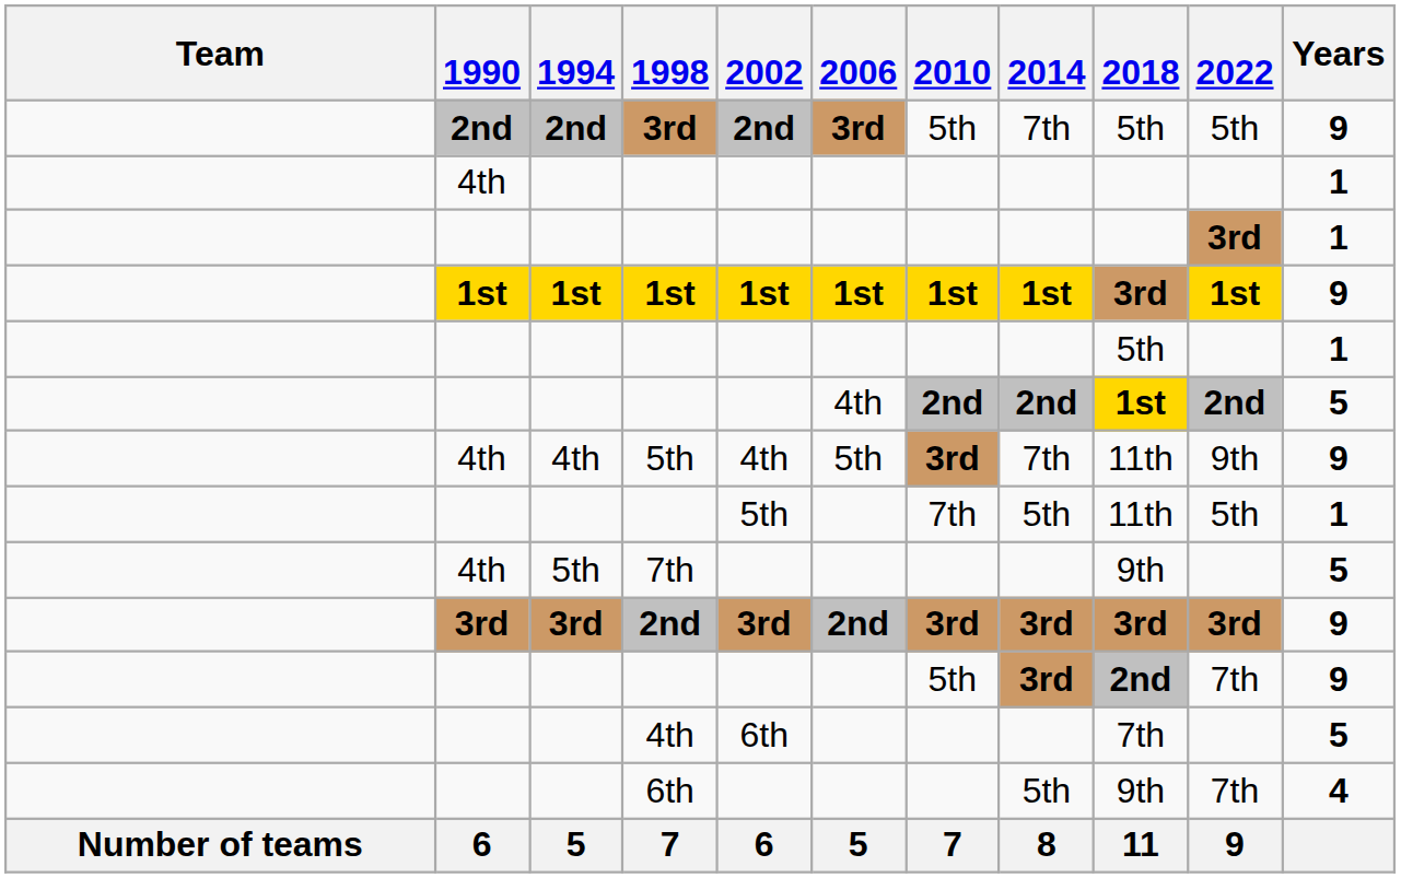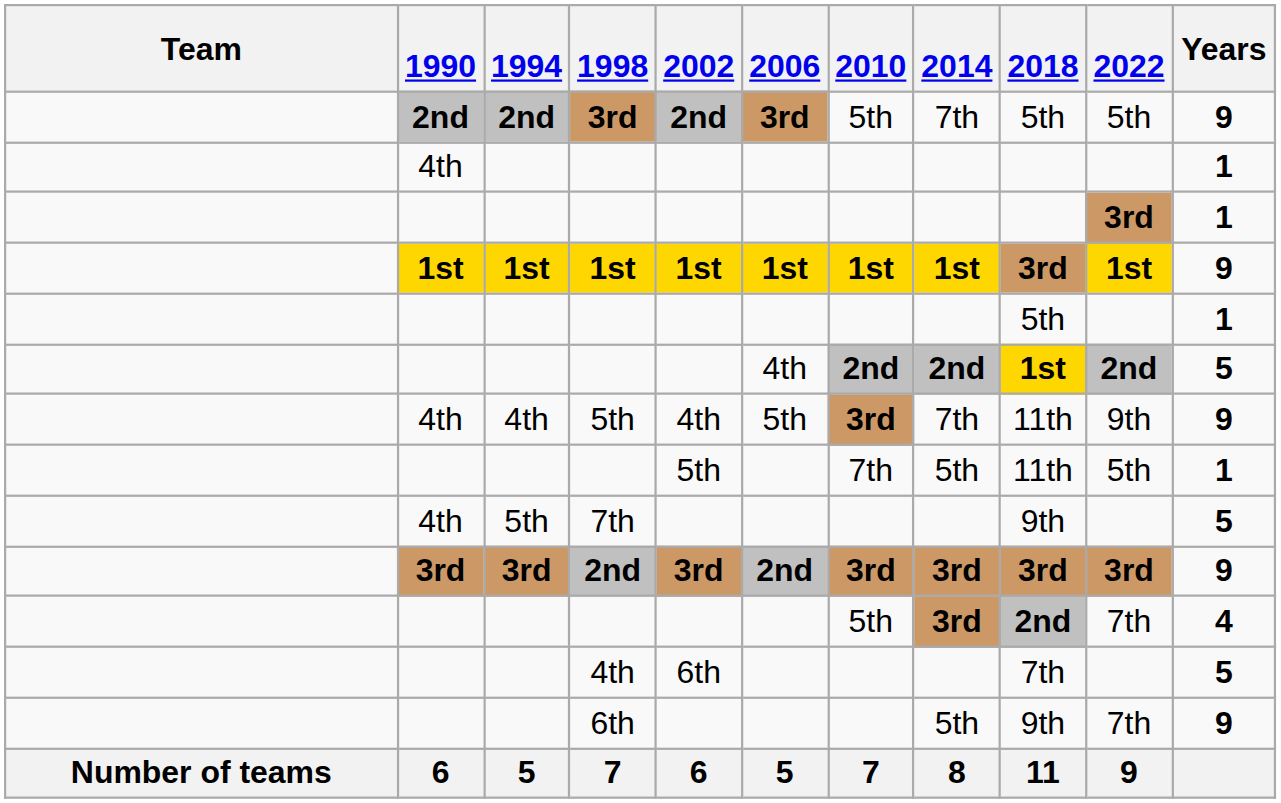row 12 | Years: 9 -> 4
row 14 | Years: 4 -> 9
